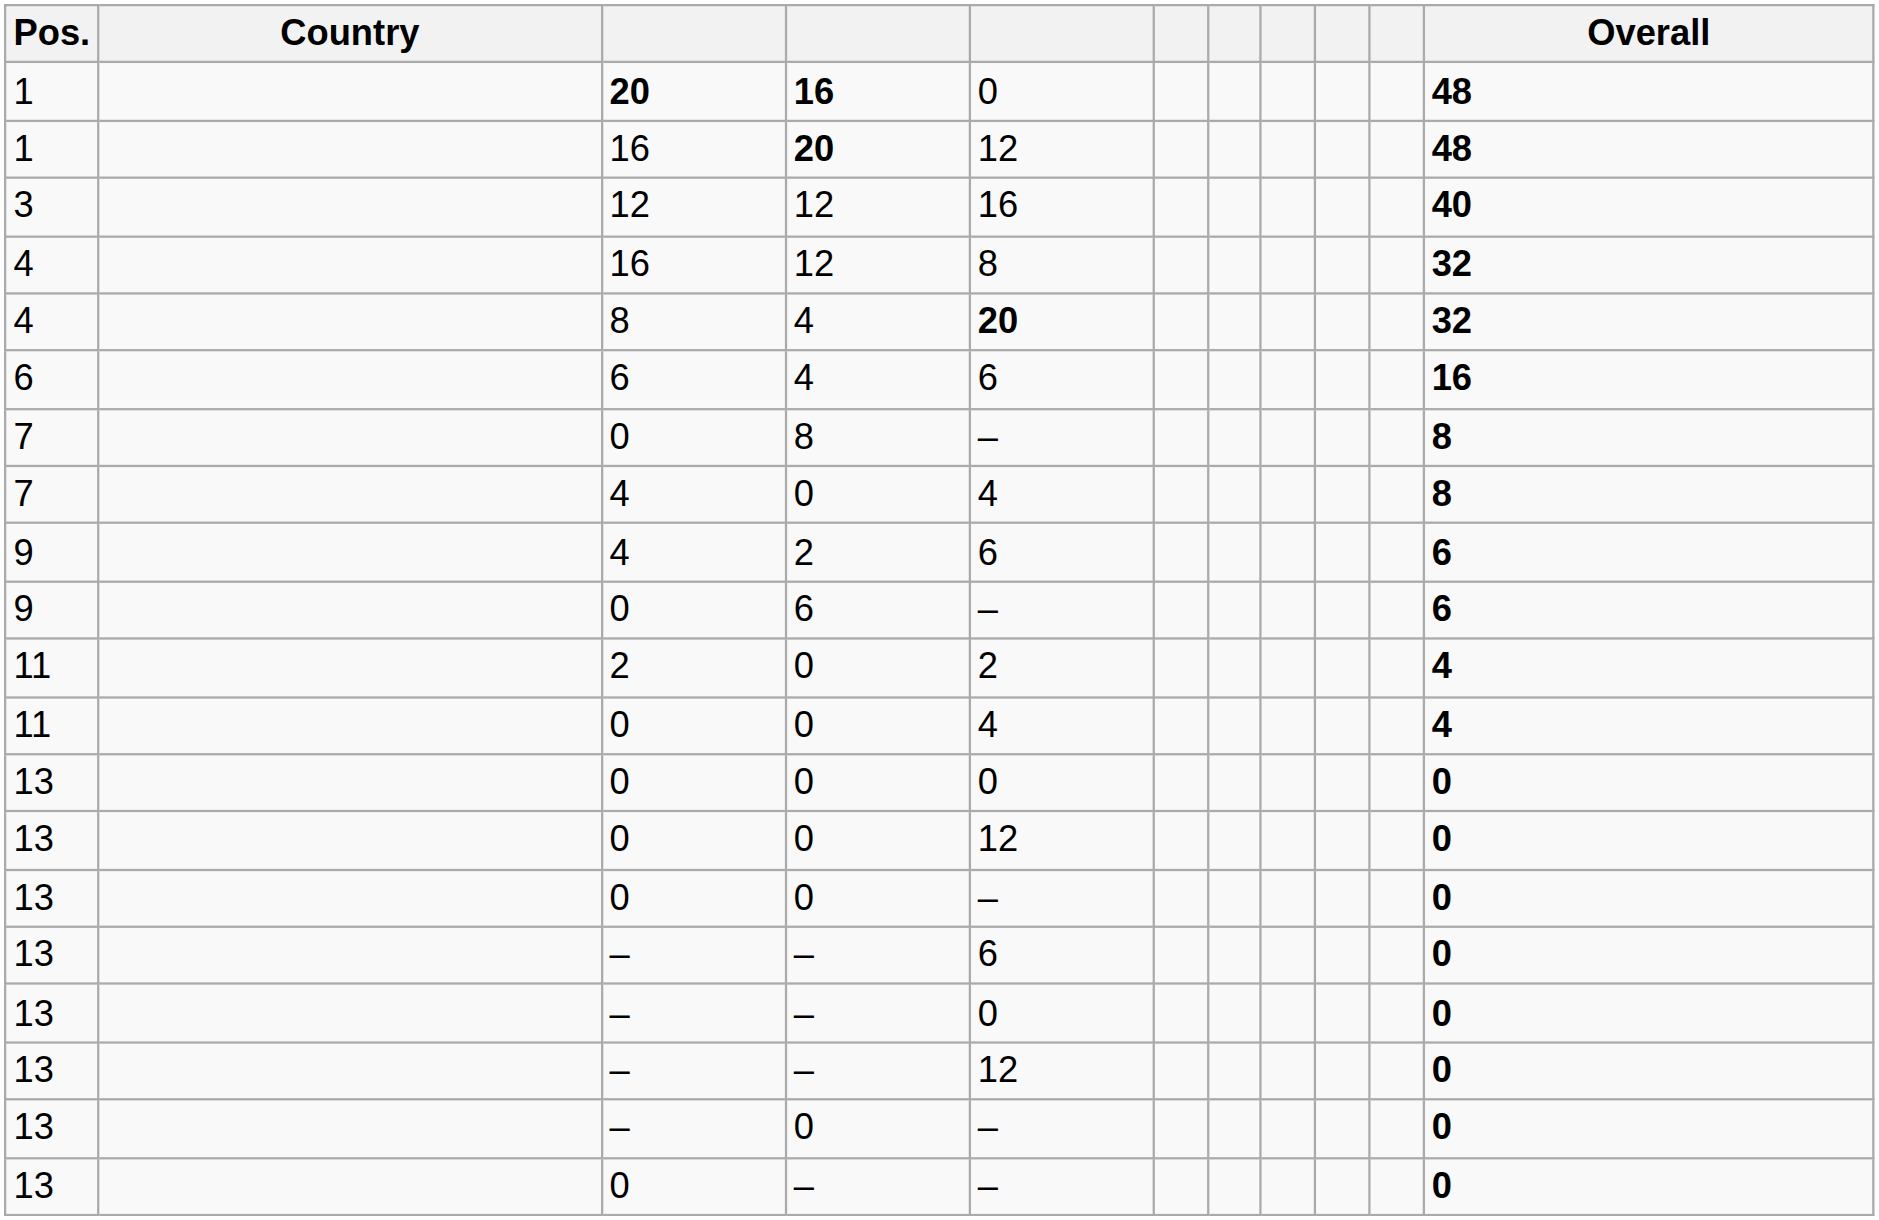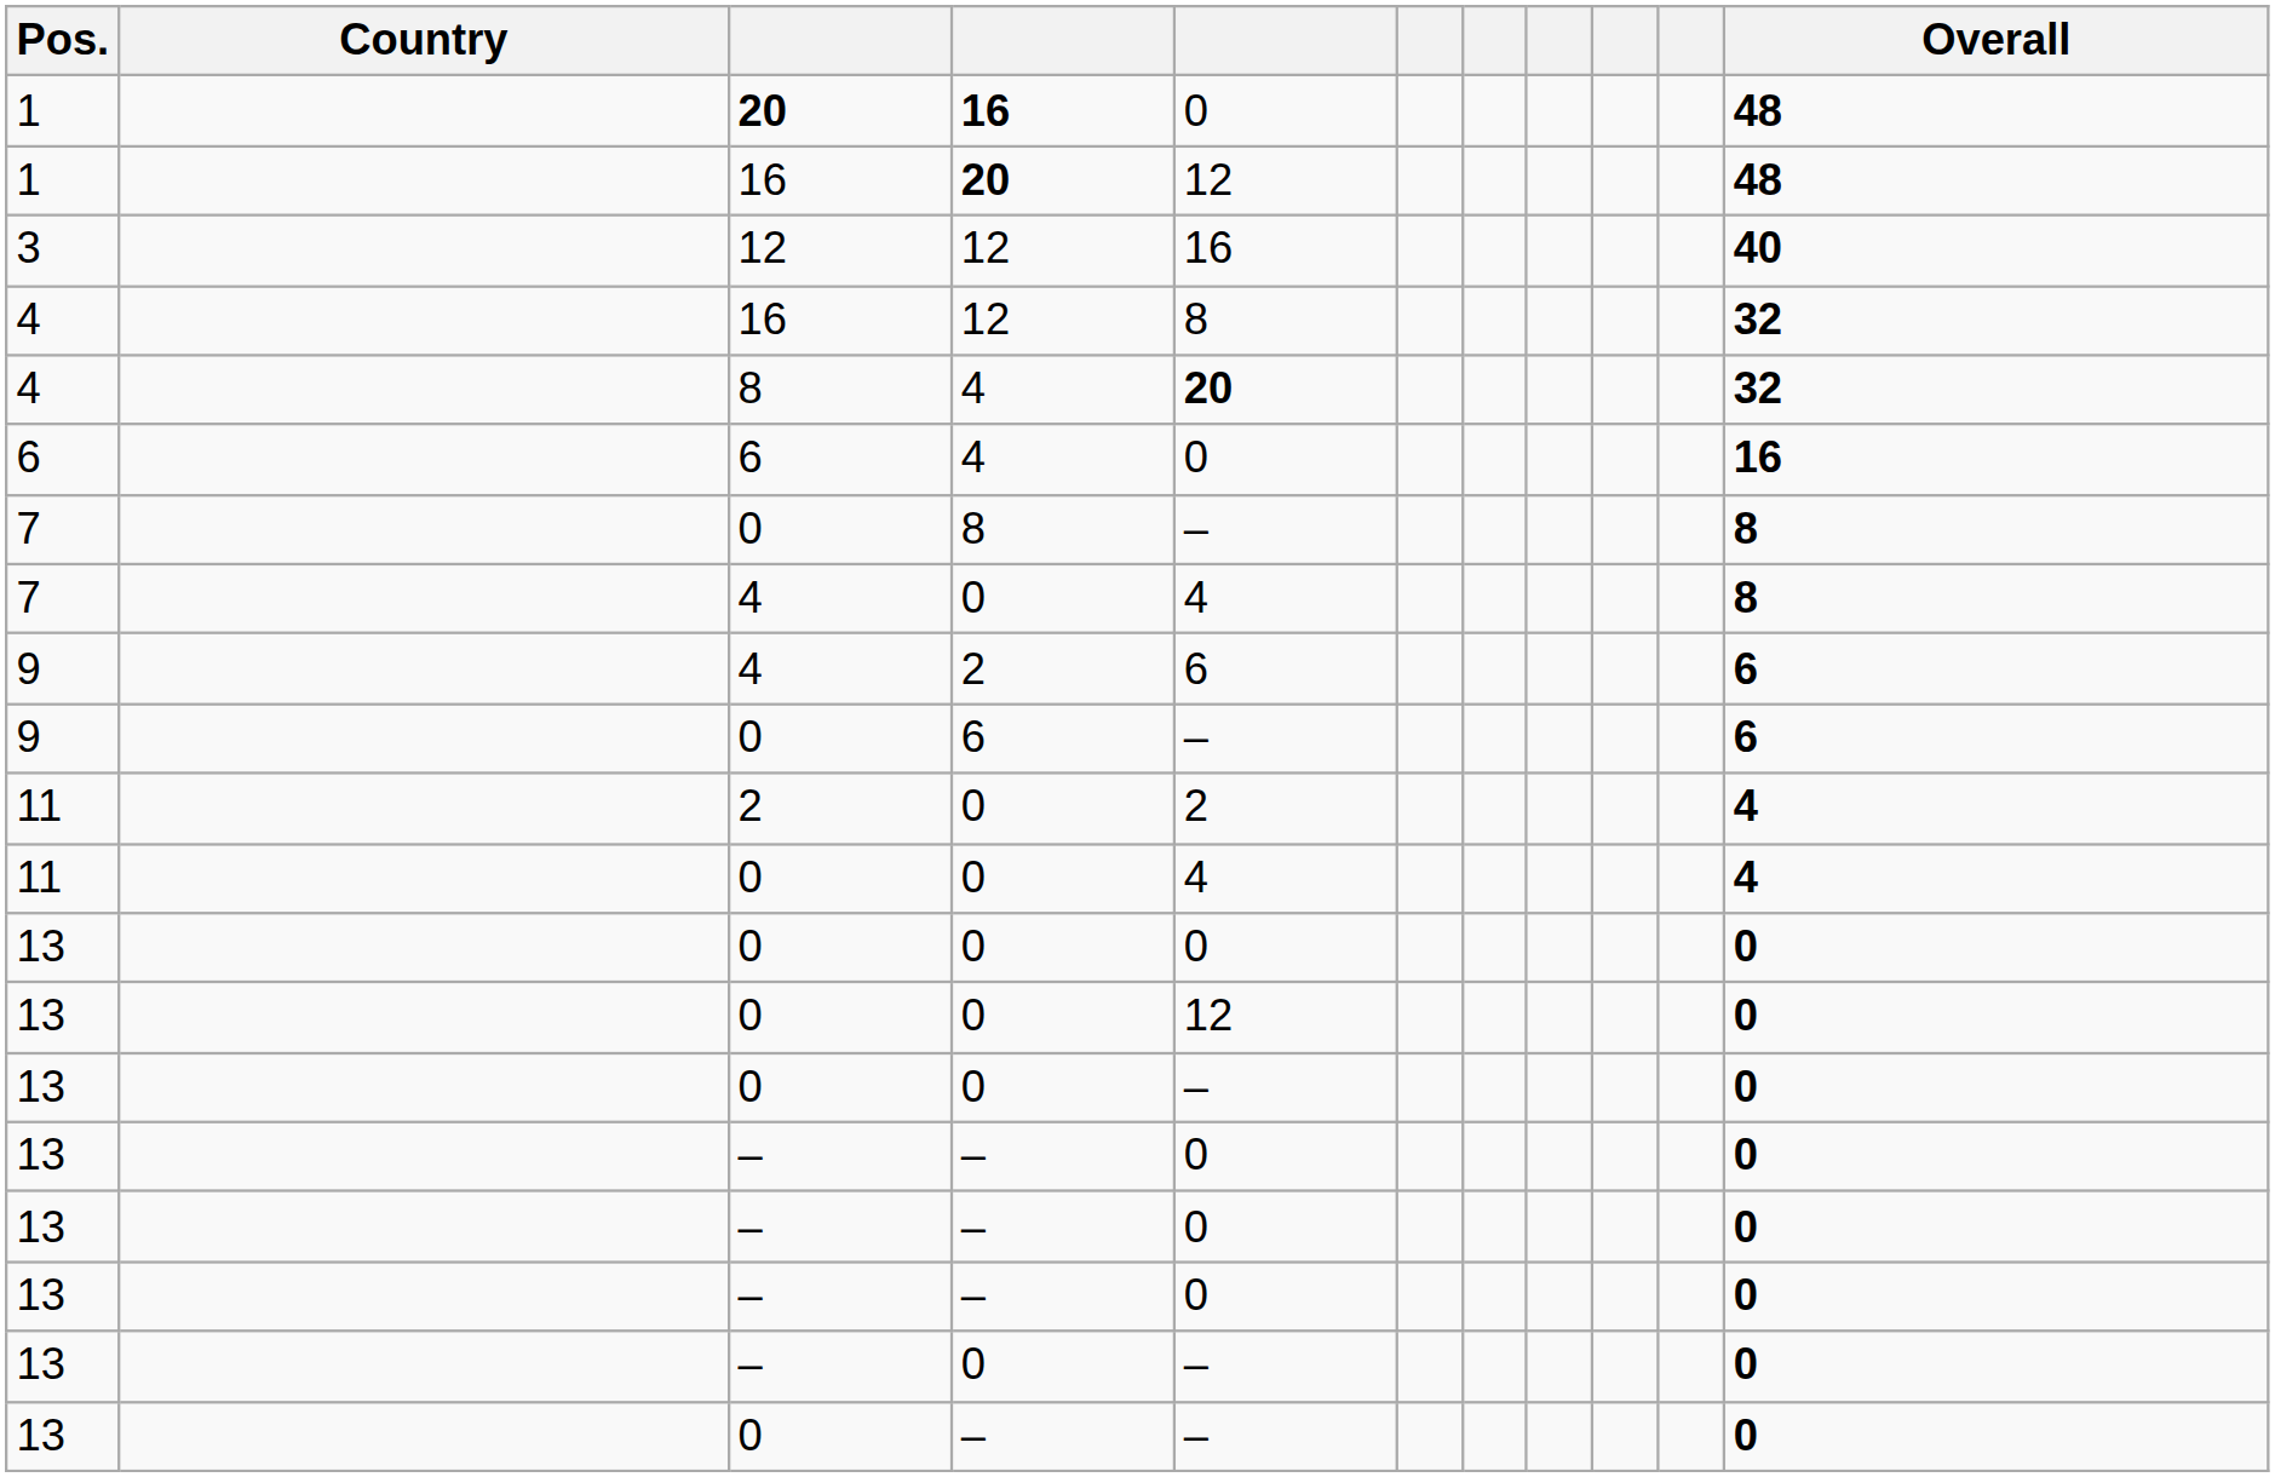row 7 | column 5: 6 -> 0
row 17 | column 5: 6 -> 0
row 19 | column 5: 12 -> 0
